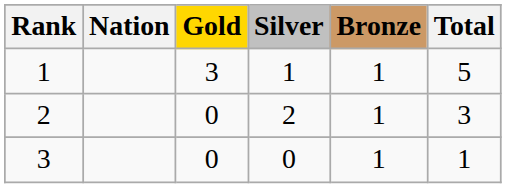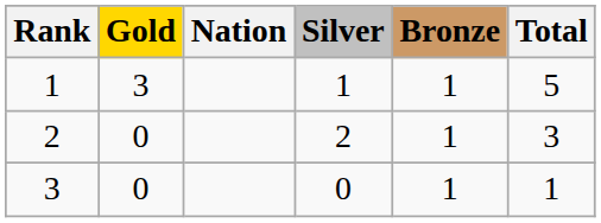columns swapped: Nation <-> Gold
